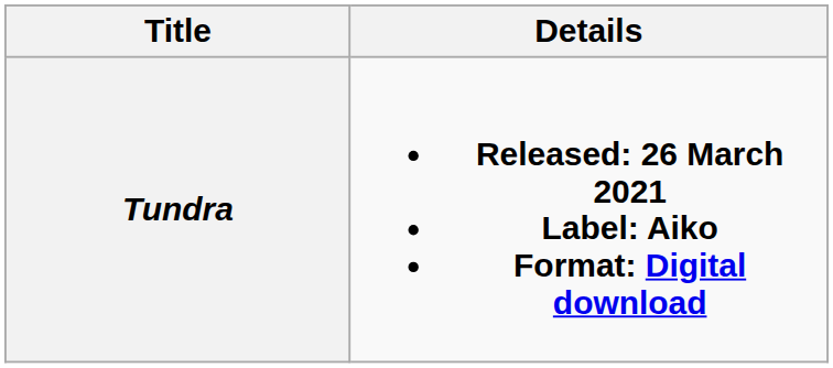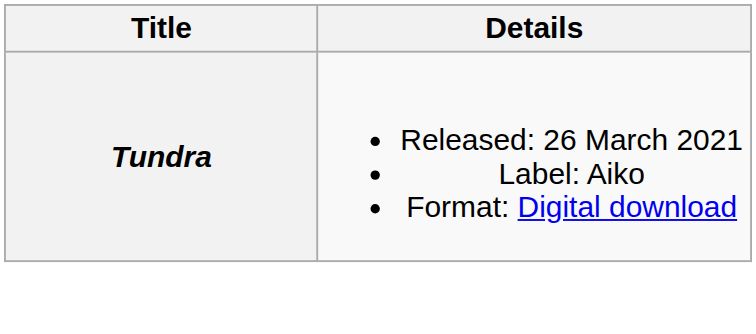Tundra | Details: bold -> normal
